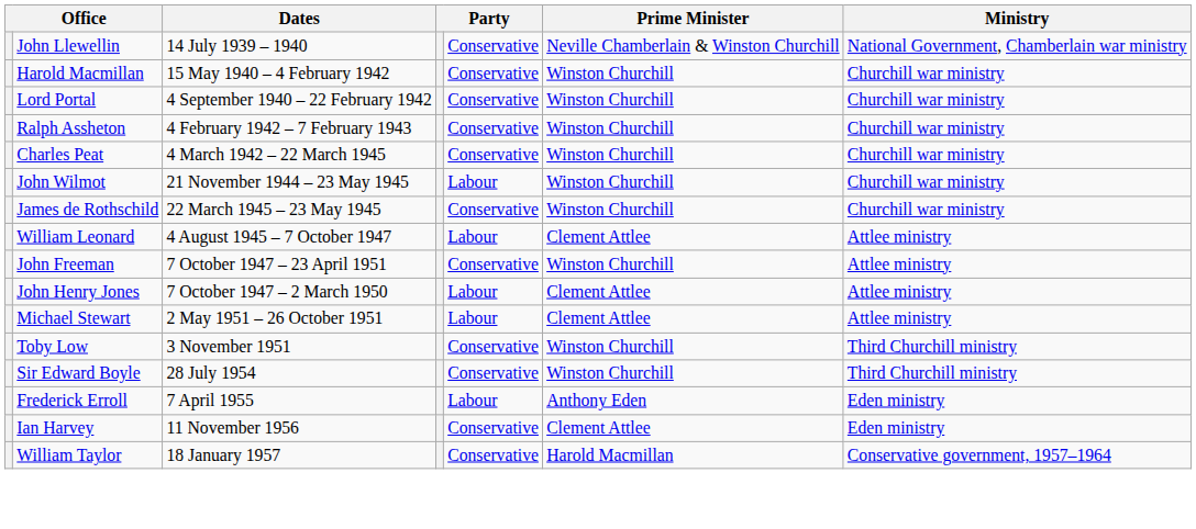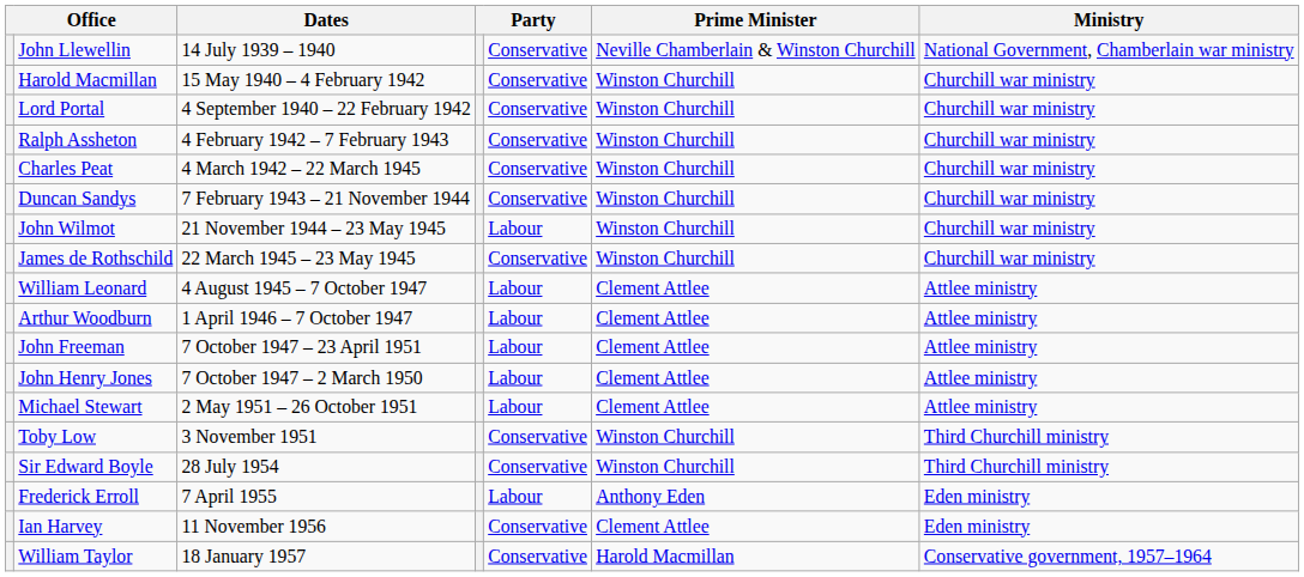+ row: Duncan Sandys | 7 February 1943 – 21 November 1944 | Conservative | Winston Churchill | Churchill war ministry
+ row: Arthur Woodburn | 1 April 1946 – 7 October 1947 | Labour | Clement Attlee | Attlee ministry
John Freeman | column 5: Conservative -> Labour
John Freeman | Prime Minister: Winston Churchill -> Clement Attlee
